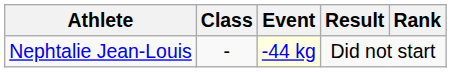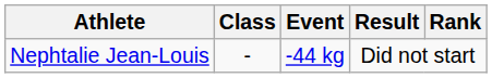Nephtalie Jean-Louis | Event: lightyellow background -> no background
